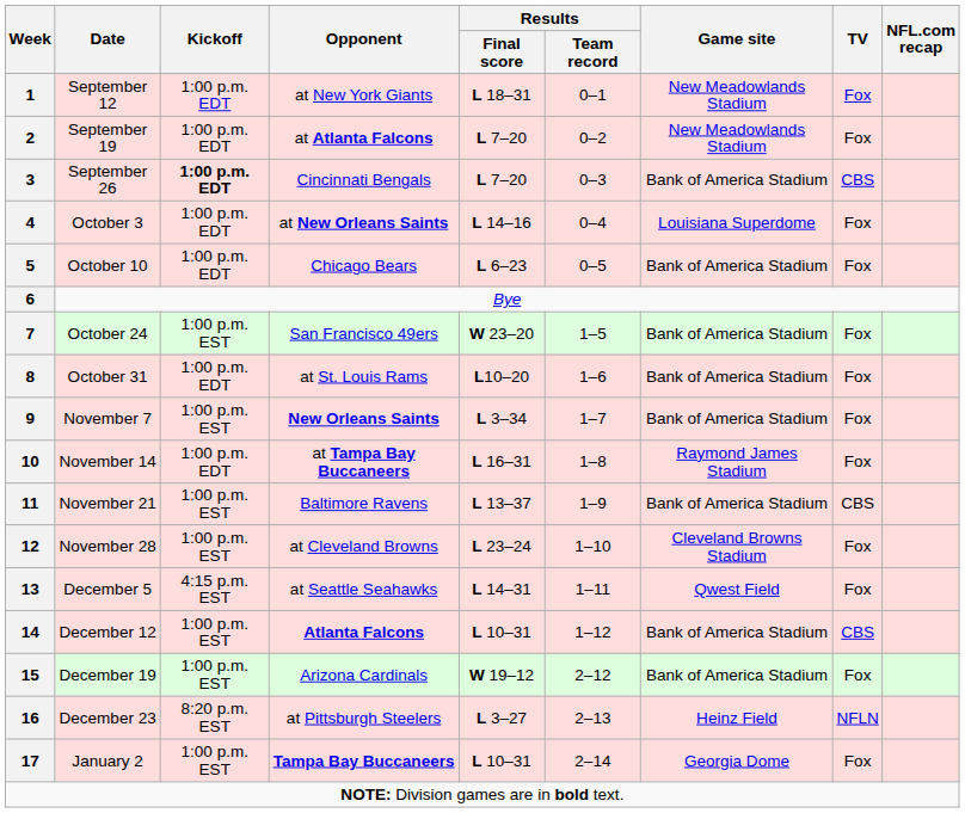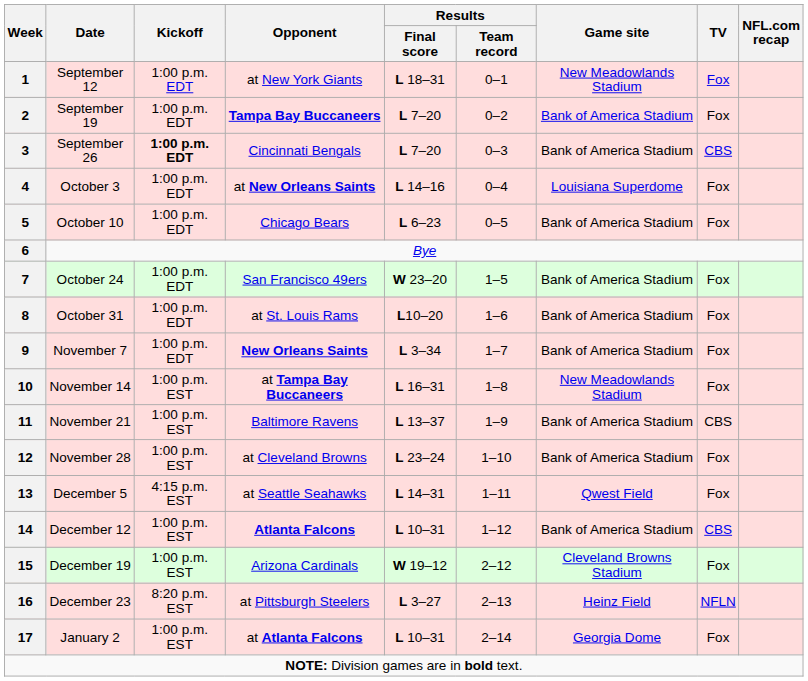2 | Opponent: at Atlanta Falcons -> Tampa Bay Buccaneers
2 | Game site: New Meadowlands Stadium -> Bank of America Stadium
7 | Kickoff: 1:00 p.m. EST -> 1:00 p.m. EDT
9 | Kickoff: 1:00 p.m. EST -> 1:00 p.m. EDT
10 | Kickoff: 1:00 p.m. EDT -> 1:00 p.m. EST
10 | Game site: Raymond James Stadium -> New Meadowlands Stadium
12 | Game site: Cleveland Browns Stadium -> Bank of America Stadium
15 | Game site: Bank of America Stadium -> Cleveland Browns Stadium
17 | Opponent: Tampa Bay Buccaneers -> at Atlanta Falcons
